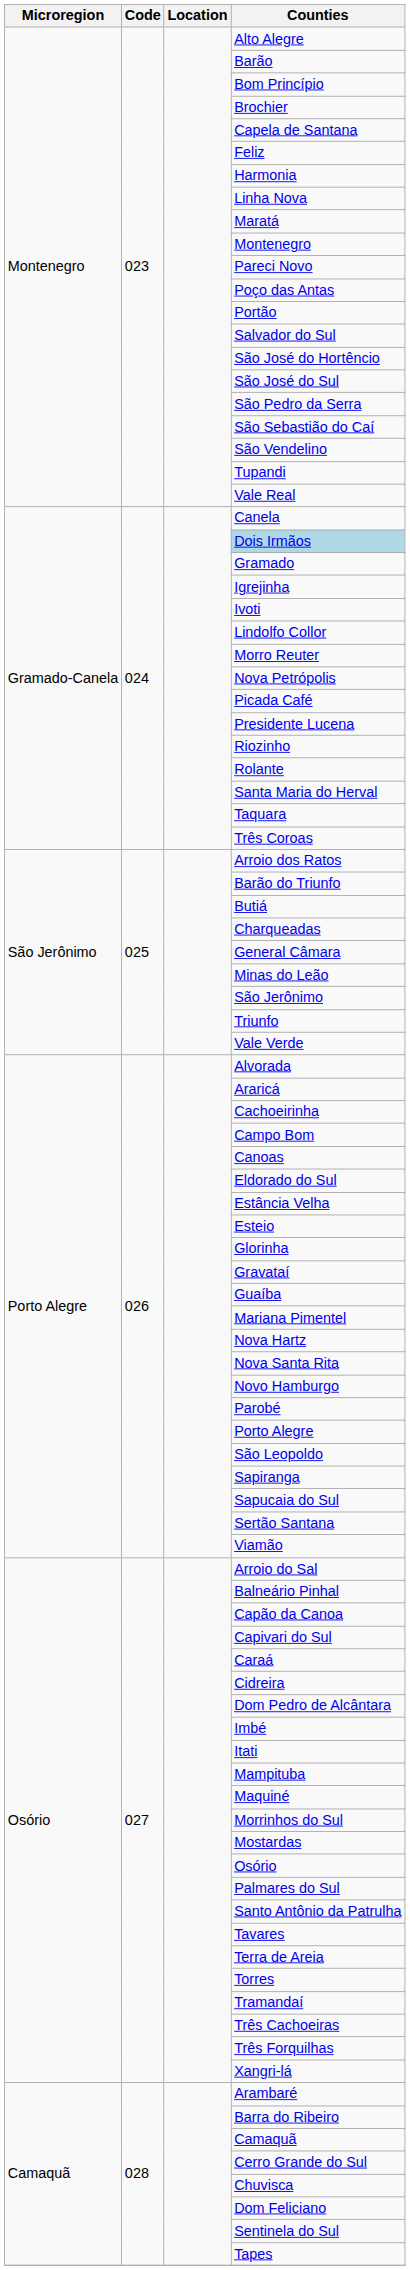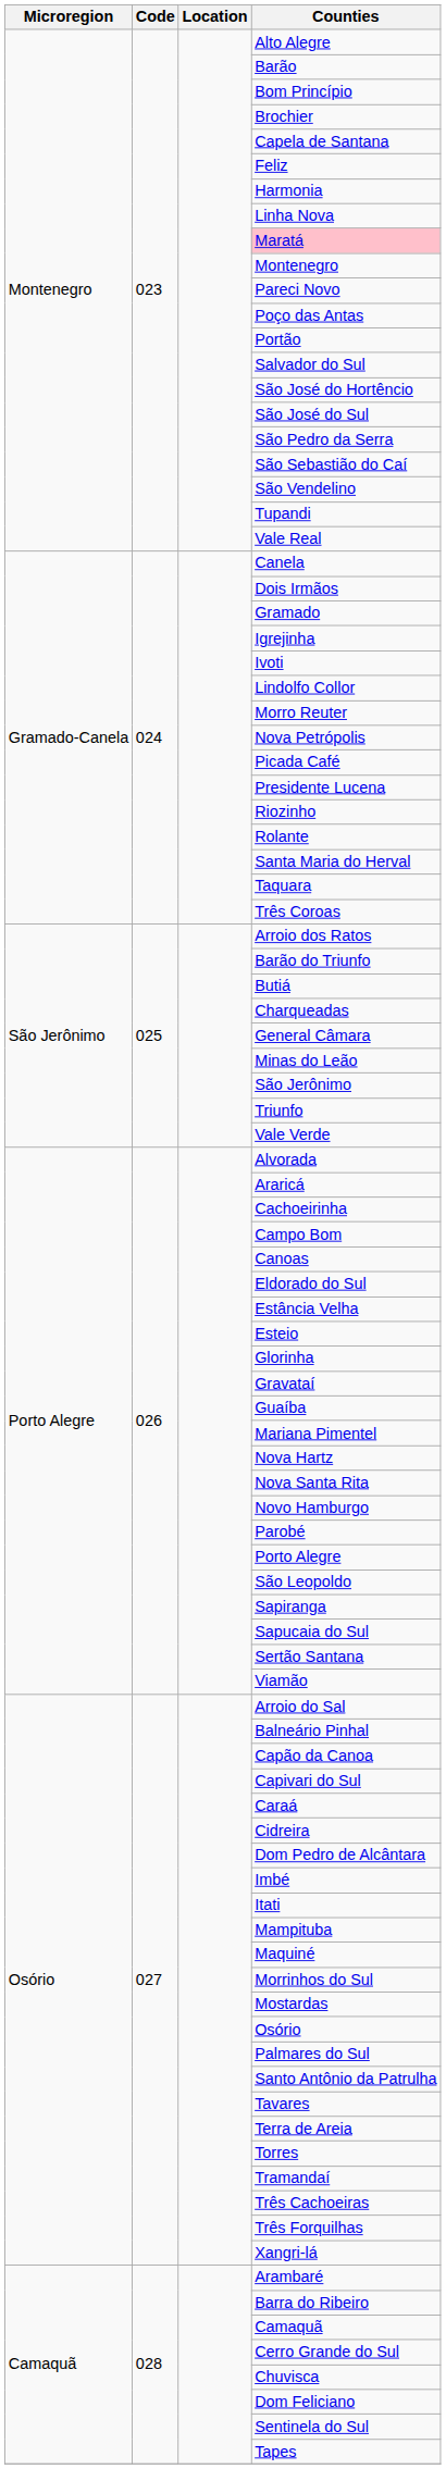Maratá | Counties: no background -> pink background
Dois Irmãos | Counties: lightblue background -> no background
